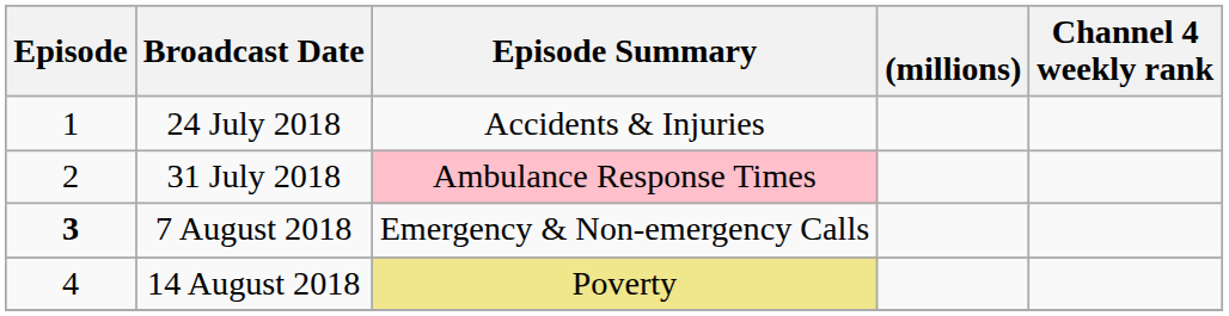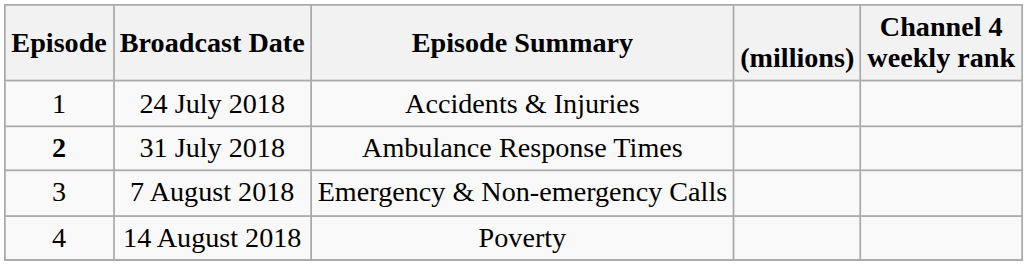31 July 2018 | Episode: normal -> bold
31 July 2018 | Episode Summary: pink background -> no background
7 August 2018 | Episode: bold -> normal
14 August 2018 | Episode Summary: khaki background -> no background
